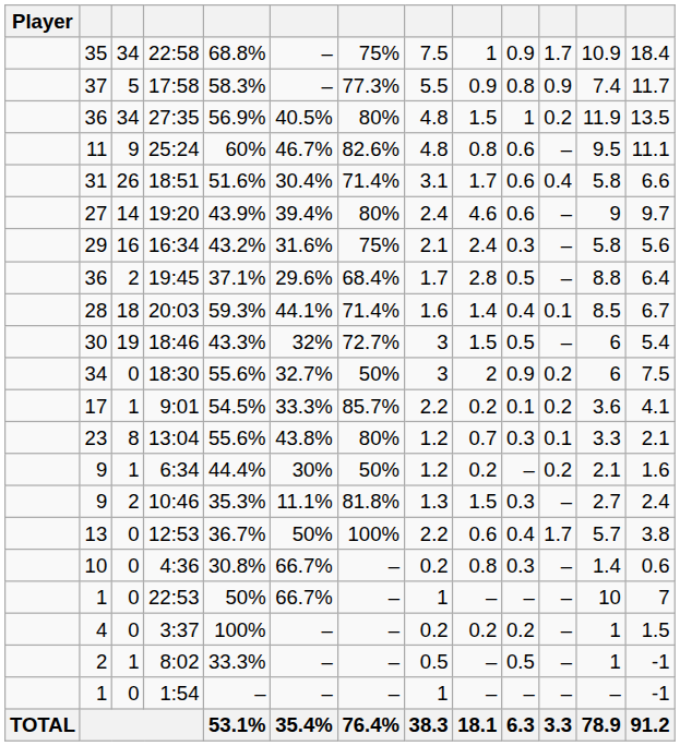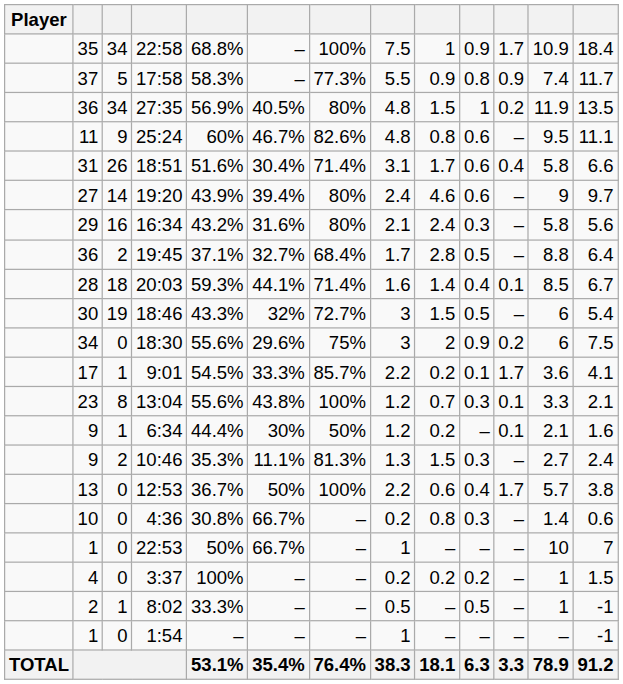22:58 | column 7: 75% -> 100%
16:34 | column 7: 75% -> 80%
19:45 | column 6: 29.6% -> 32.7%
18:30 | column 6: 32.7% -> 29.6%
18:30 | column 7: 50% -> 75%
9:01 | column 11: 0.2 -> 1.7
13:04 | column 7: 80% -> 100%
6:34 | column 11: 0.2 -> 0.1
10:46 | column 7: 81.8% -> 81.3%
